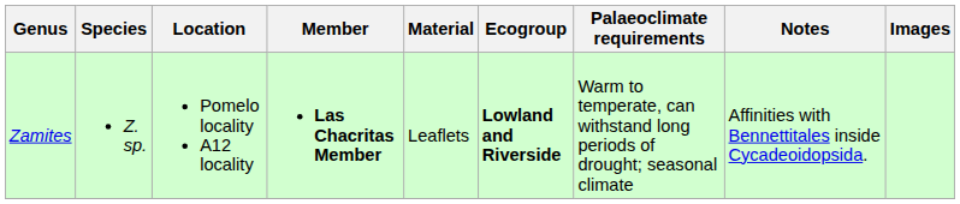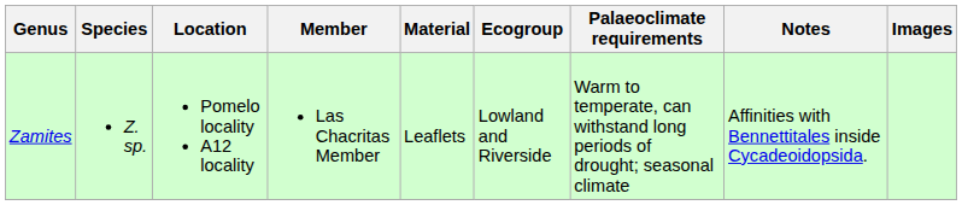Zamites | Member: bold -> normal
Zamites | Ecogroup: bold -> normal
